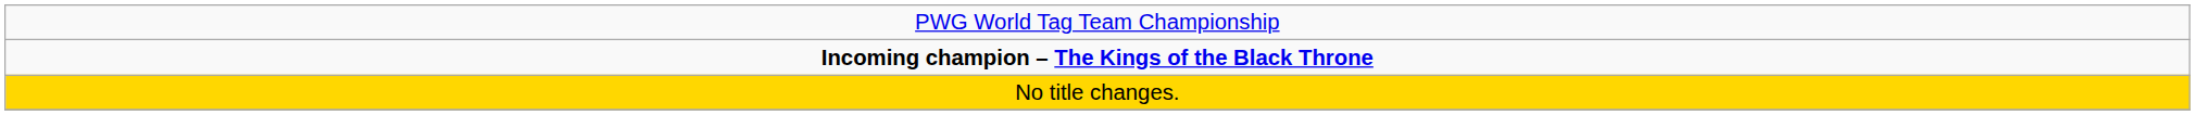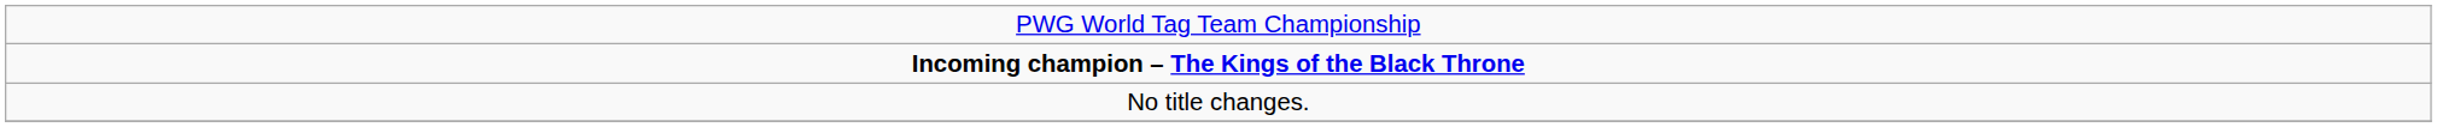No title changes. | column 1: gold background -> no background
